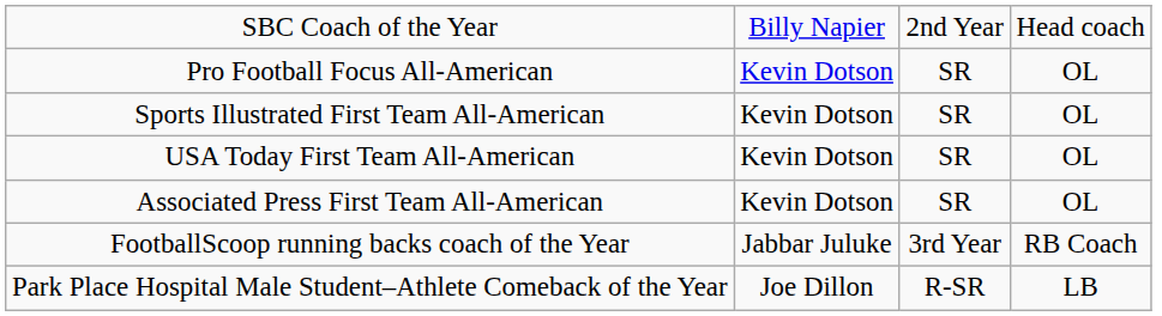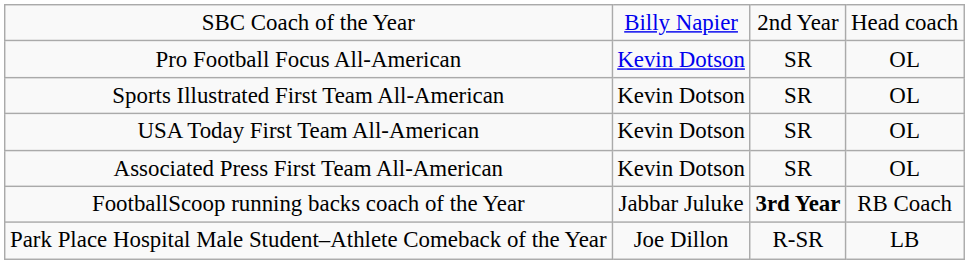FootballScoop running backs coach of the Year | column 3: normal -> bold
